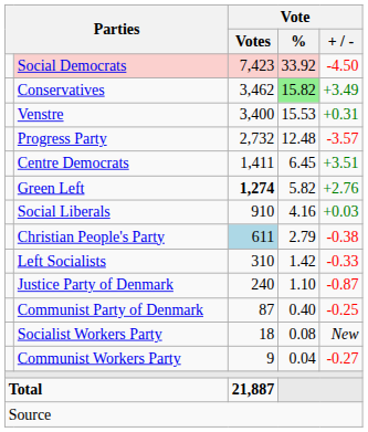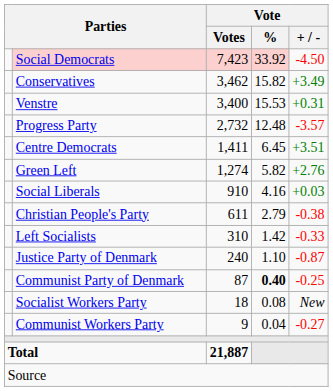Conservatives | Vote / %: lightgreen background -> no background
Green Left | Vote / Votes: bold -> normal
Christian People's Party | Vote / Votes: lightblue background -> no background
Communist Party of Denmark | Vote / %: normal -> bold
